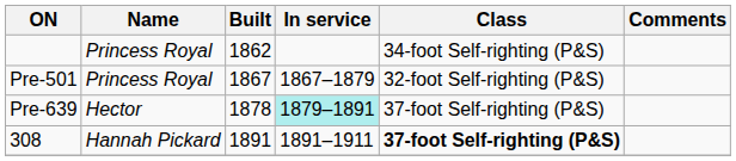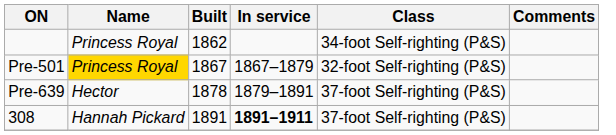Pre-501 | Name: no background -> gold background
Pre-639 | In service: paleturquoise background -> no background
308 | In service: normal -> bold
308 | Class: bold -> normal
